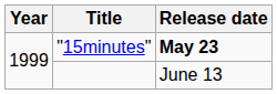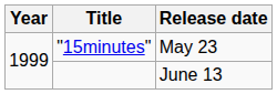"15minutes" | Release date: bold -> normal
